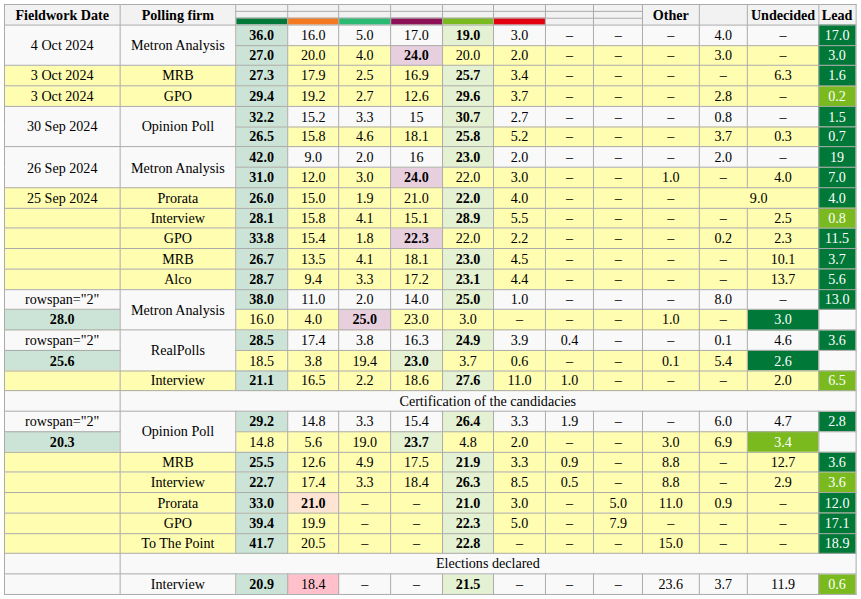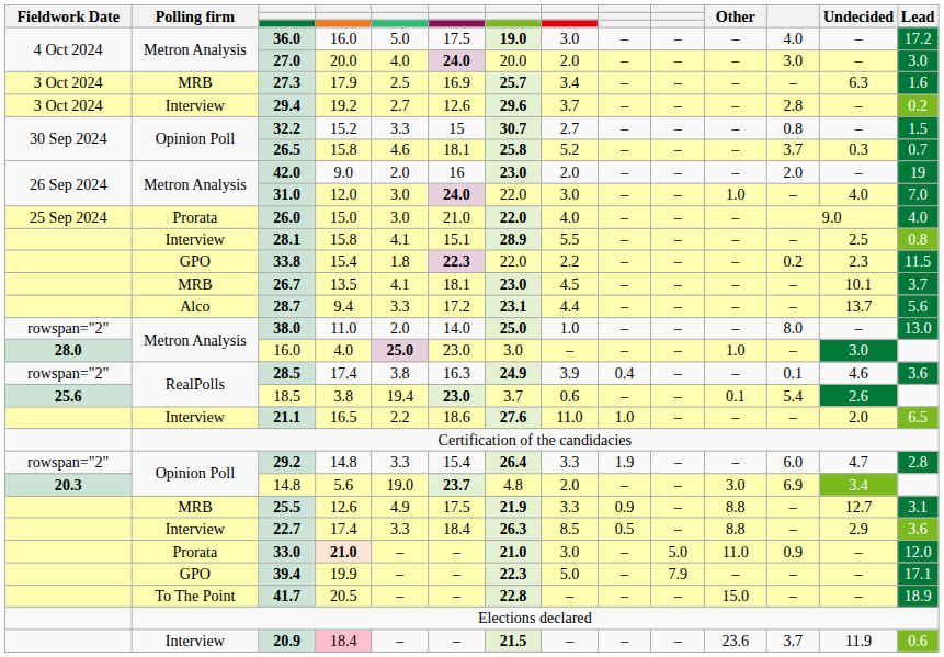36.0 | column 6: 17.0 -> 17.5
36.0 | Lead: 17.0 -> 17.2
29.4 | Polling firm: GPO -> Interview
26.0 | column 5: 1.9 -> 3.0
25.5 | Lead: 3.6 -> 3.1
